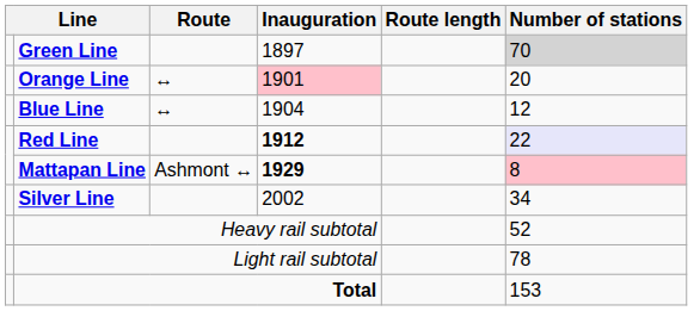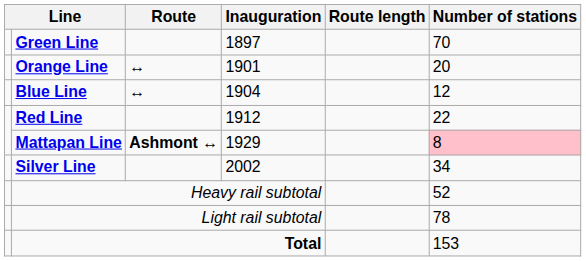Green Line | Number of stations: lightgrey background -> no background
Orange Line | Inauguration: pink background -> no background
Red Line | Inauguration: bold -> normal
Red Line | Number of stations: lavender background -> no background
Mattapan Line | Route: normal -> bold
Mattapan Line | Inauguration: bold -> normal
